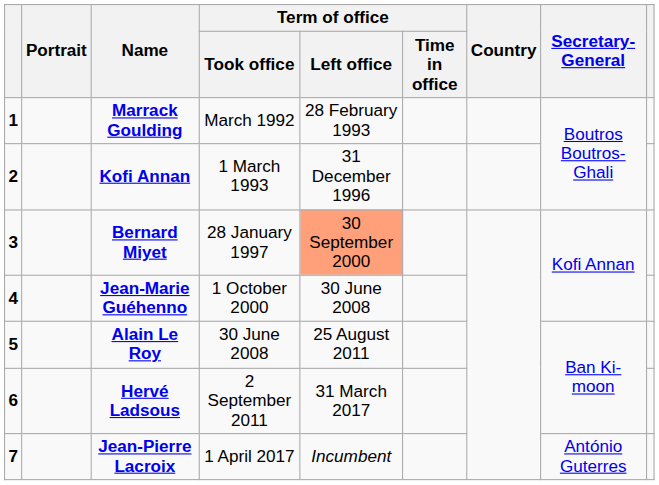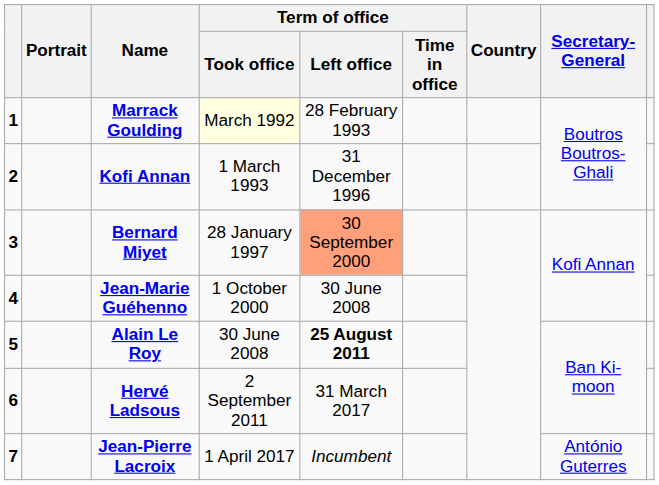Marrack Goulding | Term of office / Took office: no background -> lightyellow background
Alain Le Roy | Term of office / Left office: normal -> bold
